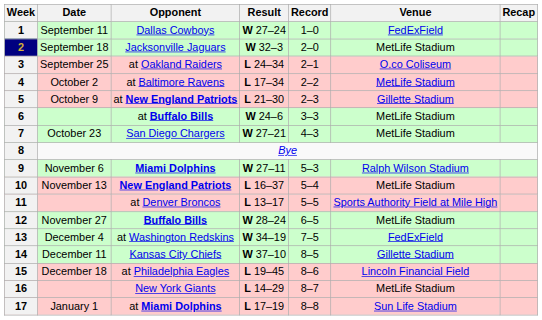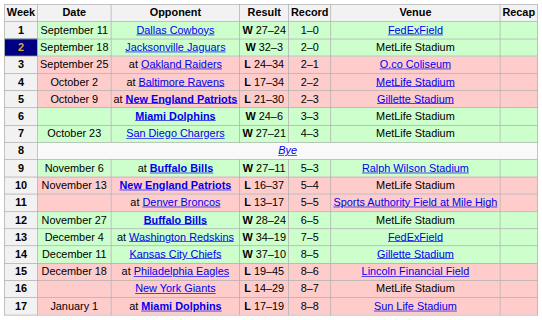6 | Opponent: at Buffalo Bills -> Miami Dolphins
9 | Opponent: Miami Dolphins -> at Buffalo Bills
